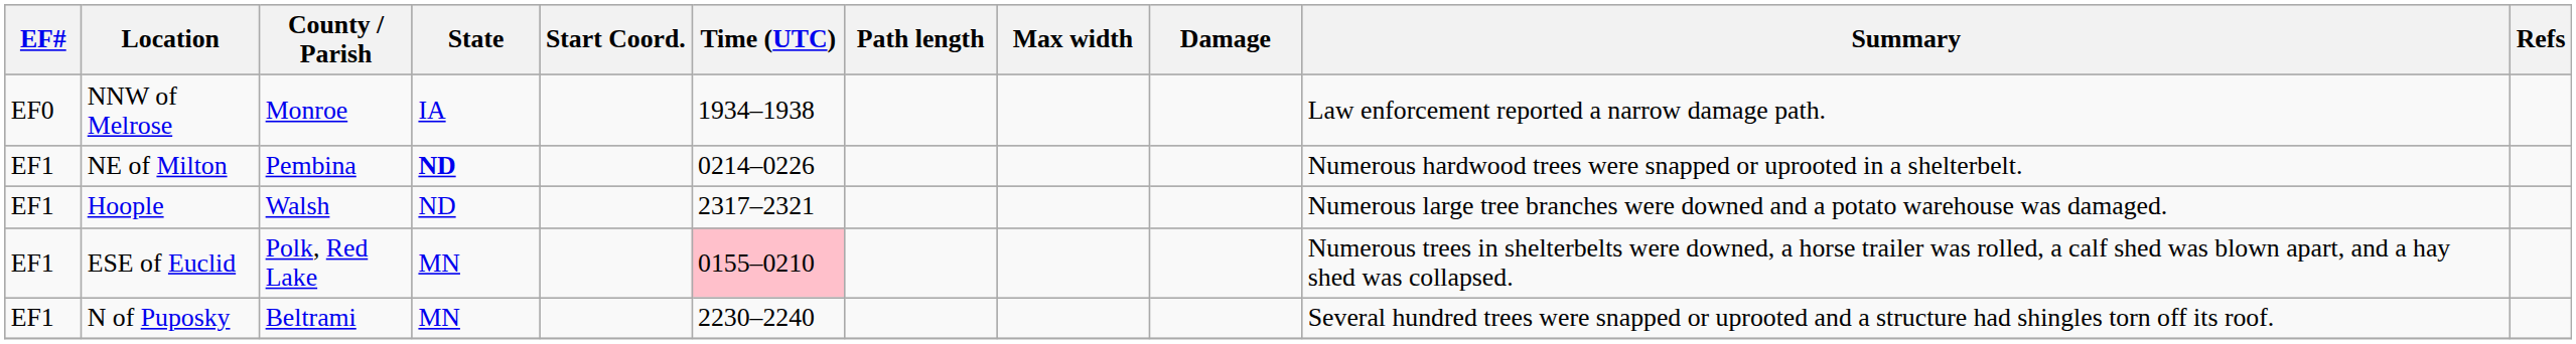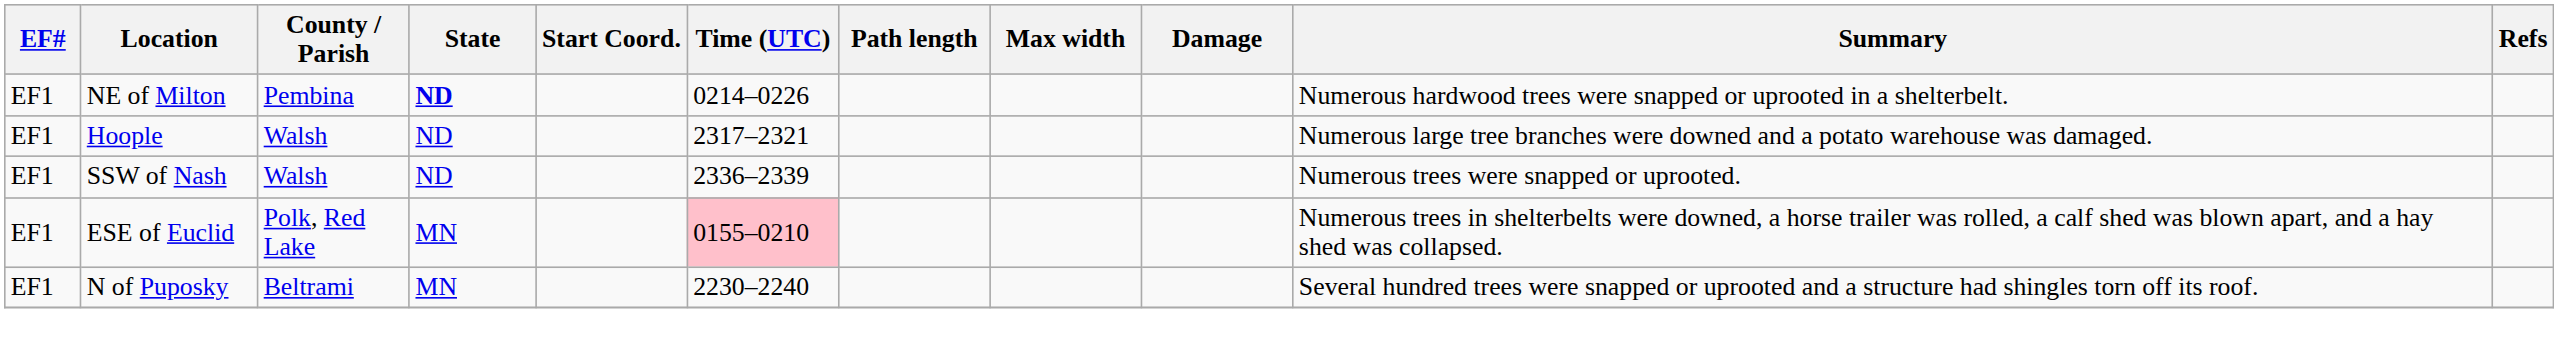- row: EF0 | NNW of Melrose | Monroe | IA | 1934–1938 | Law enforcement reported a narrow damage path.
+ row: EF1 | SSW of Nash | Walsh | ND | 2336–2339 | Numerous trees were snapped or uprooted.
